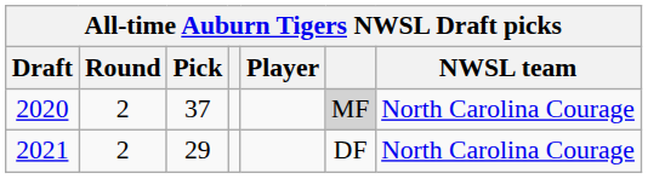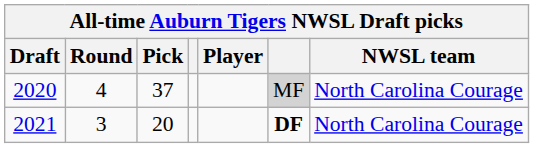2020 | Round: 2 -> 4
2021 | Round: 2 -> 3
2021 | Pick: 29 -> 20
2021 | column 6: normal -> bold
